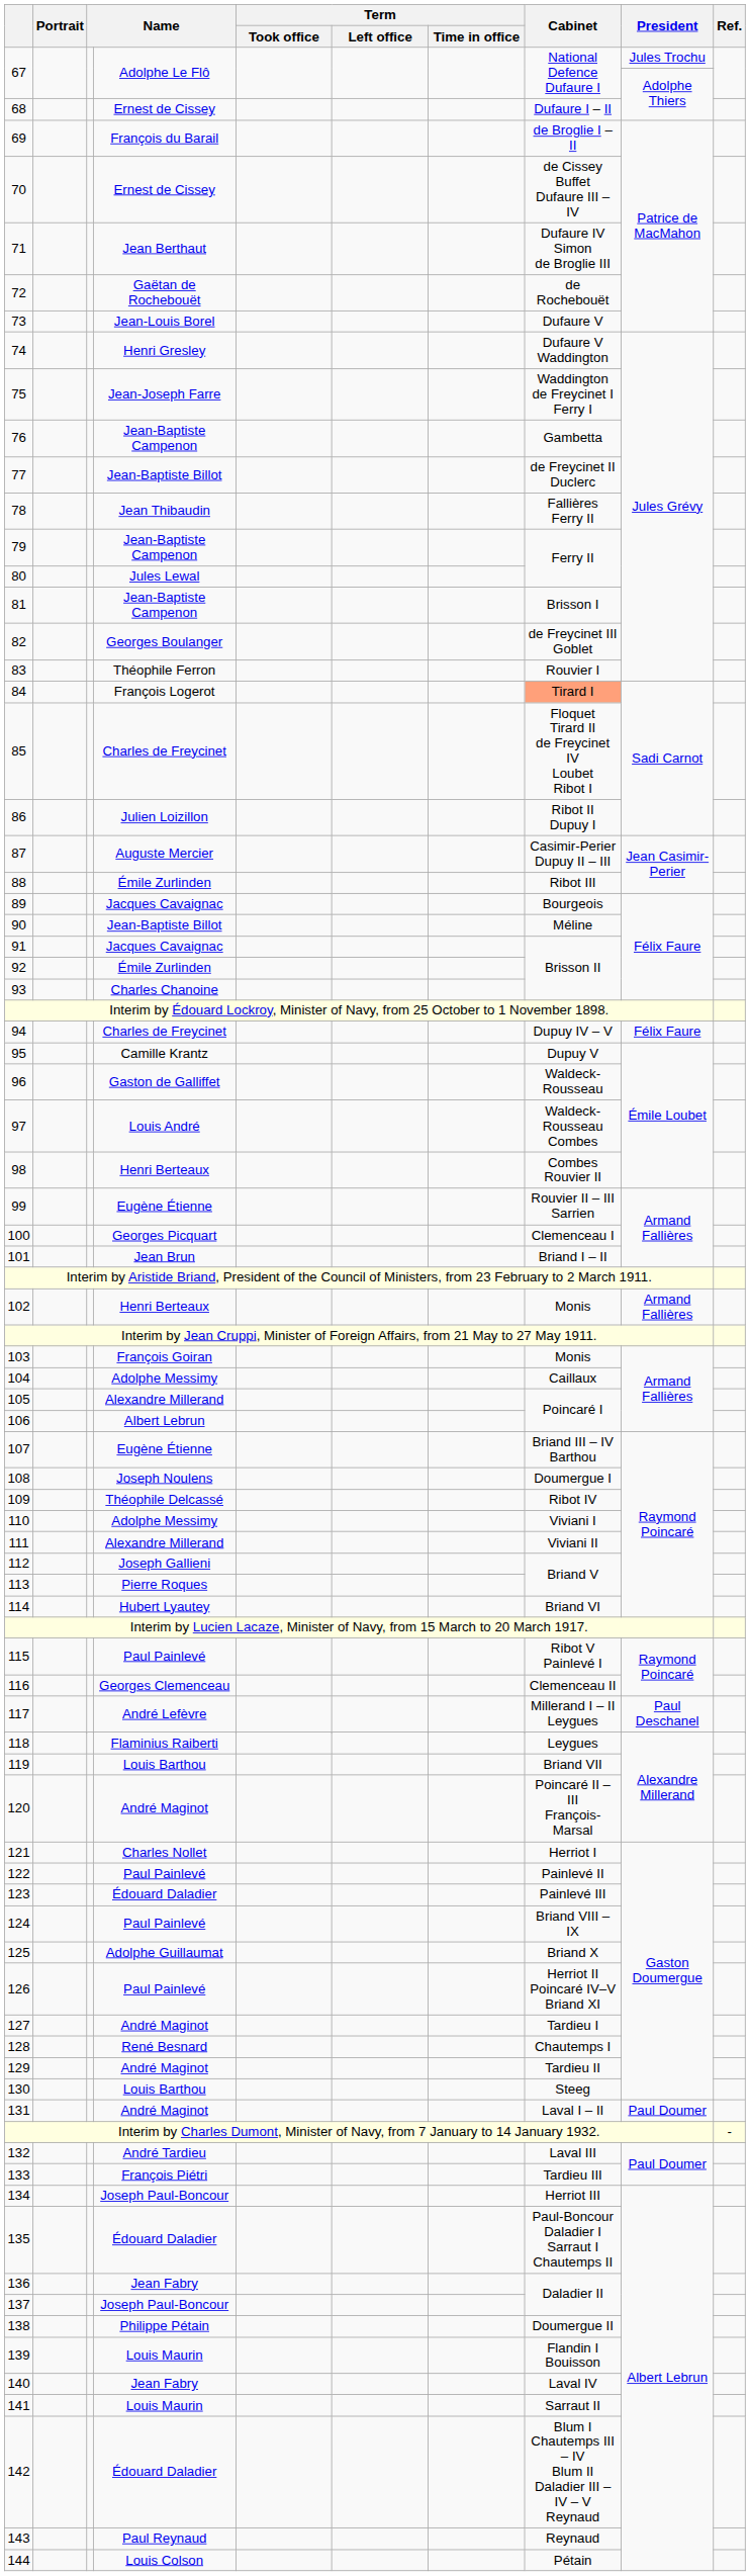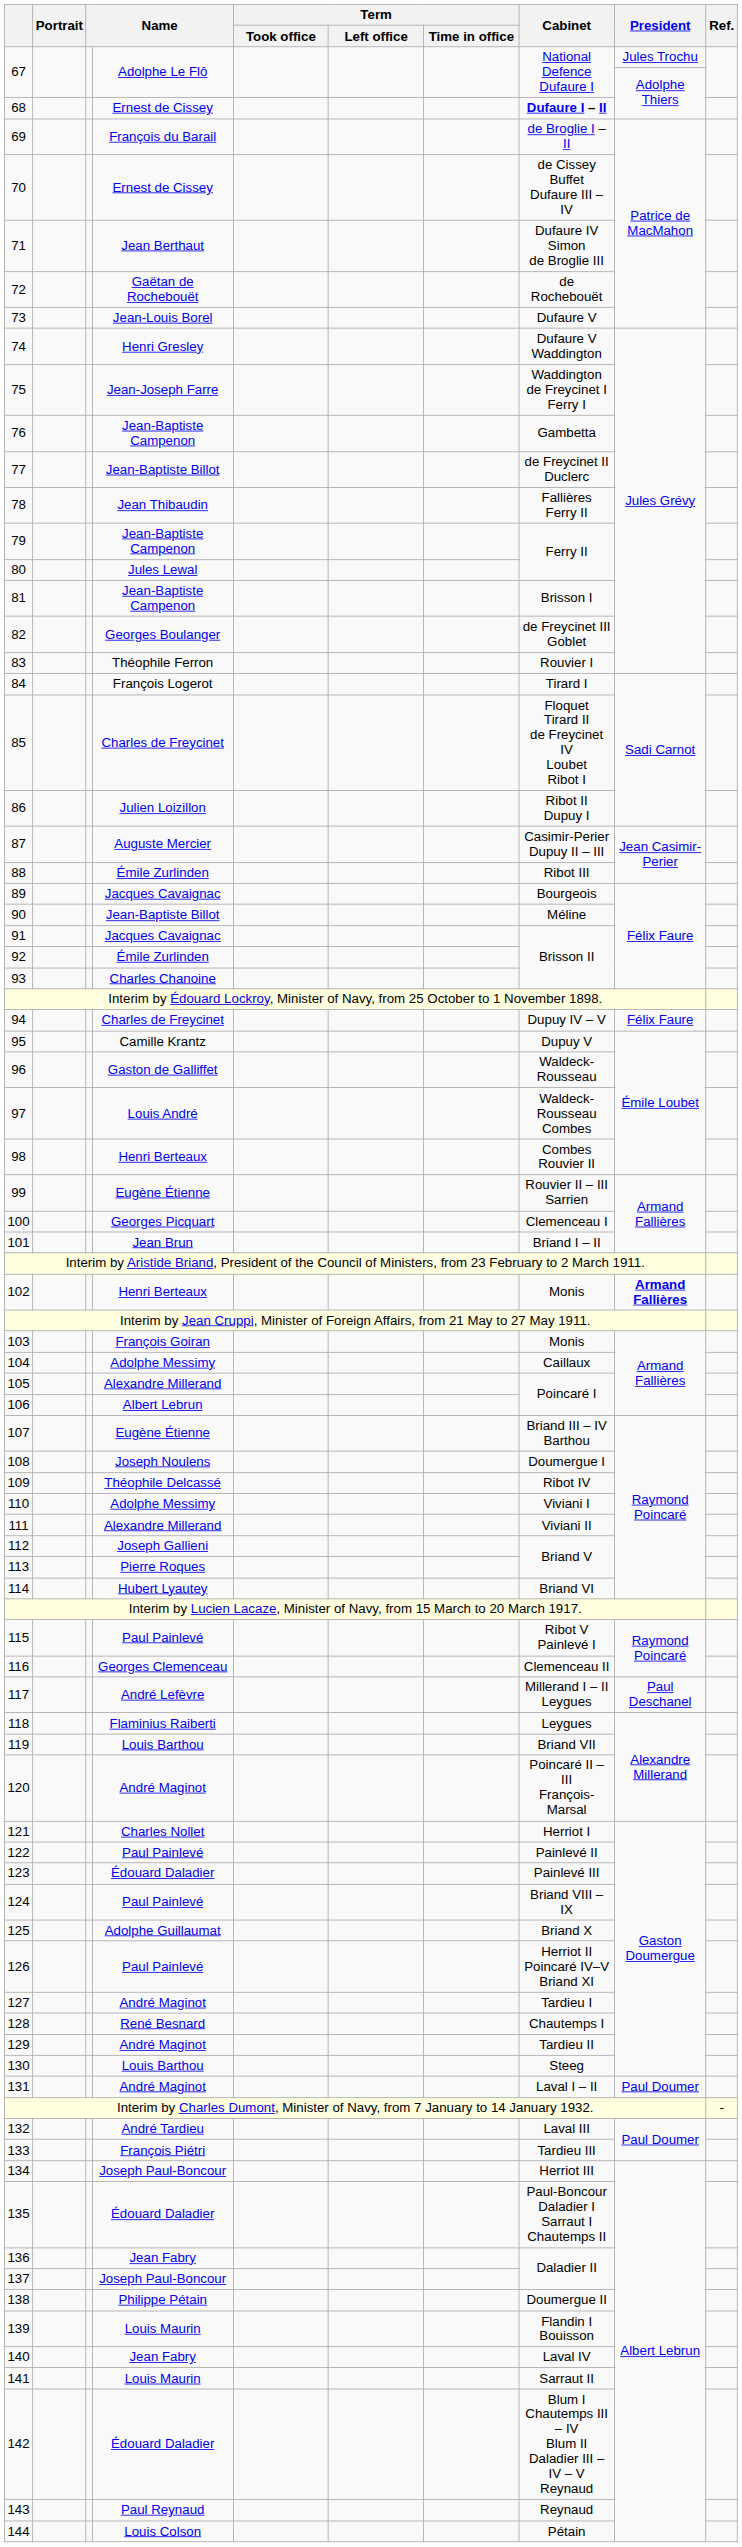68 | Cabinet: normal -> bold
84 | Cabinet: lightsalmon background -> no background
102 | President: normal -> bold
